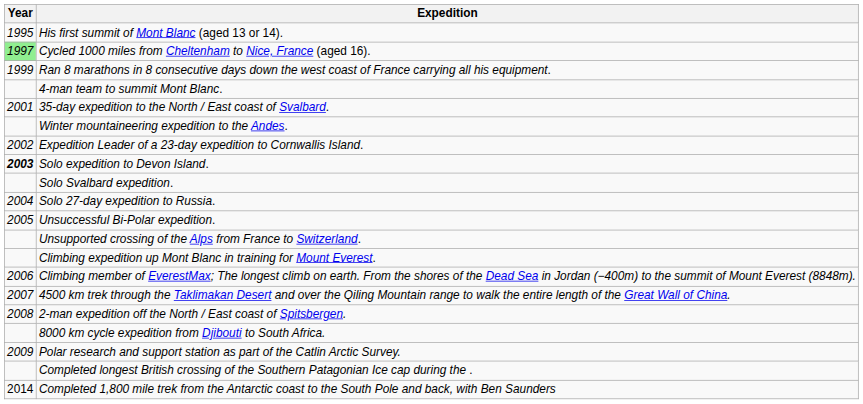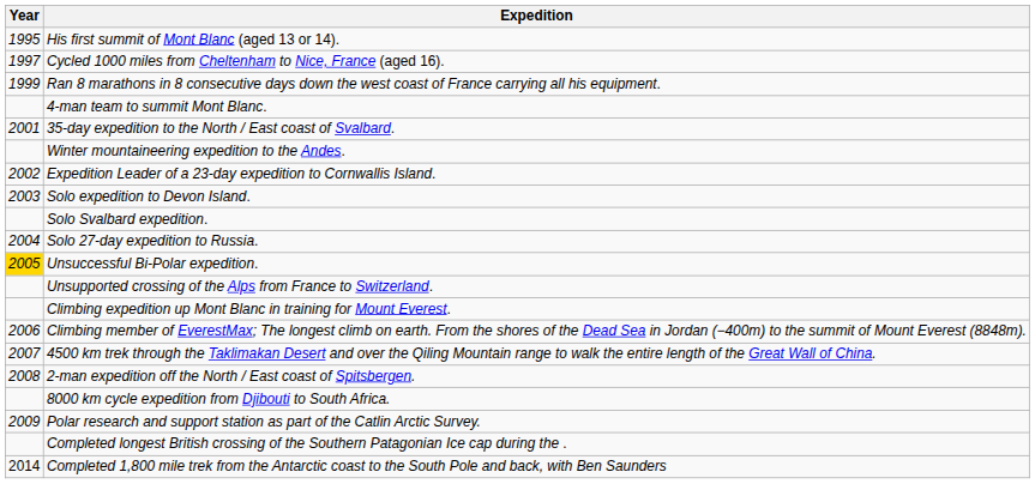Cycled 1000 miles from Cheltenham to Nice, France (aged 16). | Year: lightgreen background -> no background
Solo expedition to Devon Island. | Year: bold -> normal
Unsuccessful Bi-Polar expedition. | Year: no background -> gold background
